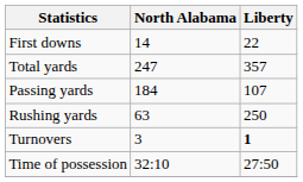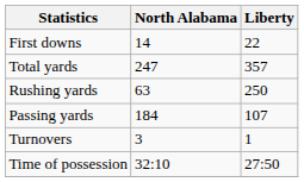rows swapped: Rushing yards <-> Passing yards
Turnovers | Liberty: bold -> normal
